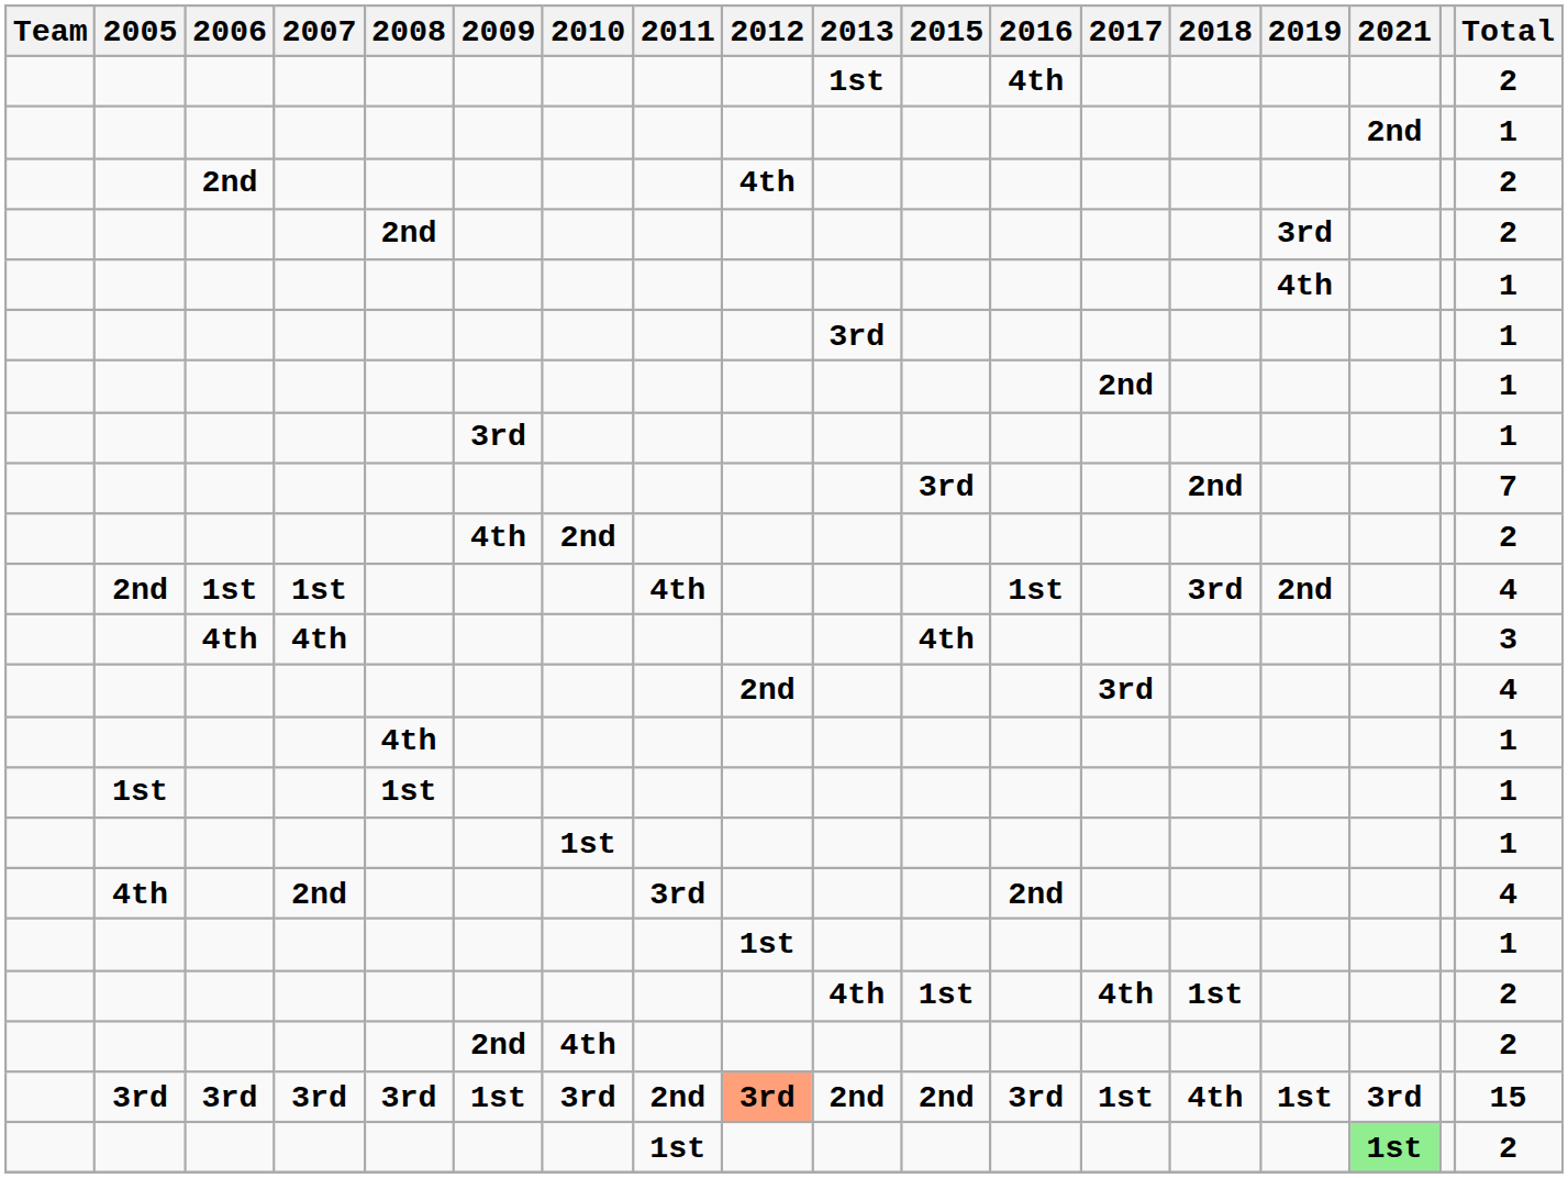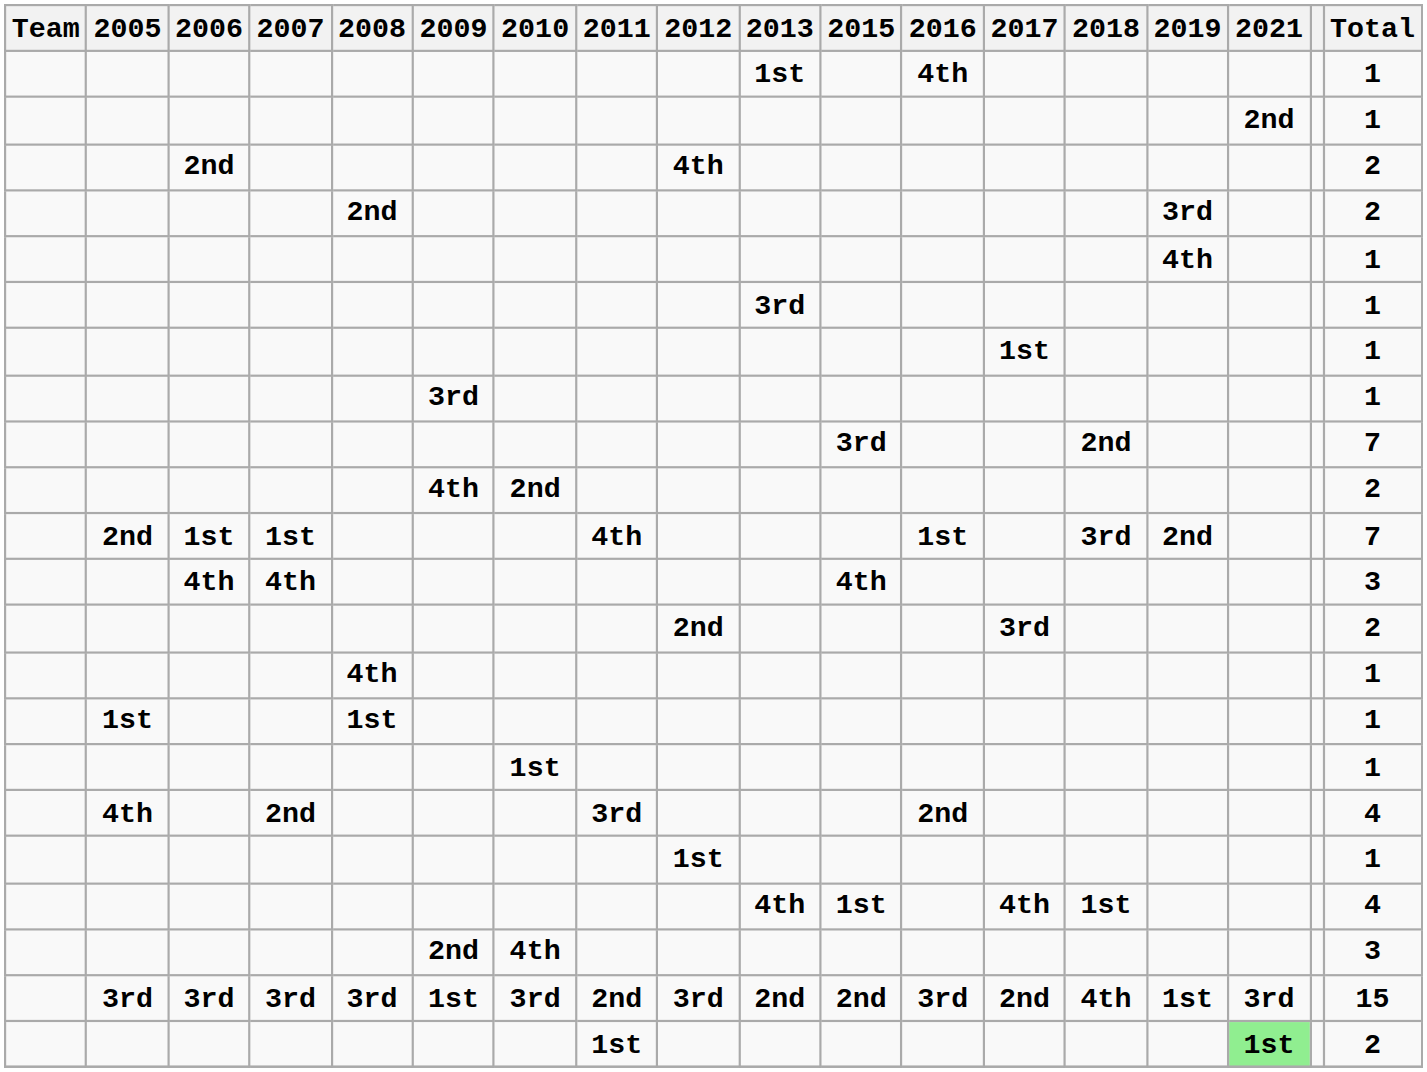row 2 | Total: 2 -> 1
row 8 | 2017: 2nd -> 1st
row 12 | Total: 4 -> 7
row 14 | Total: 4 -> 2
row 20 | Total: 2 -> 4
row 21 | Total: 2 -> 3
row 22 | 2012: lightsalmon background -> no background
row 22 | 2017: 1st -> 2nd
